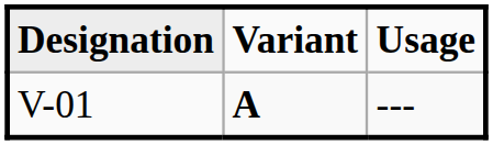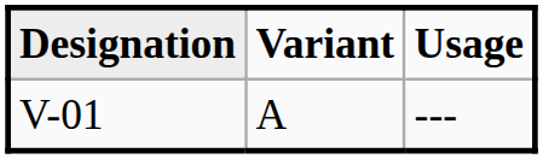V-01 | Variant: bold -> normal
